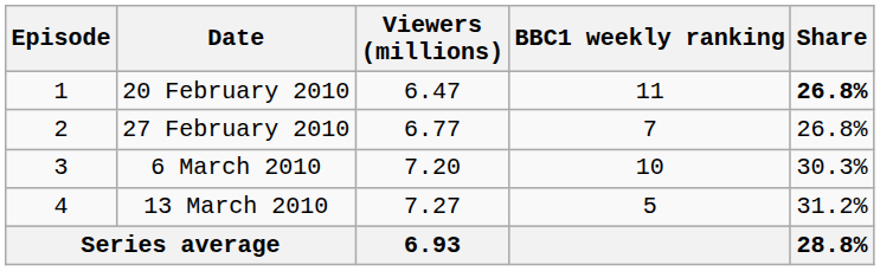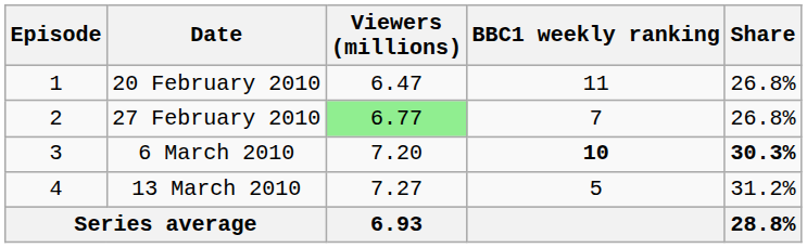20 February 2010 | Share: bold -> normal
27 February 2010 | Viewers (millions): no background -> lightgreen background
6 March 2010 | BBC1 weekly ranking: normal -> bold
6 March 2010 | Share: normal -> bold
